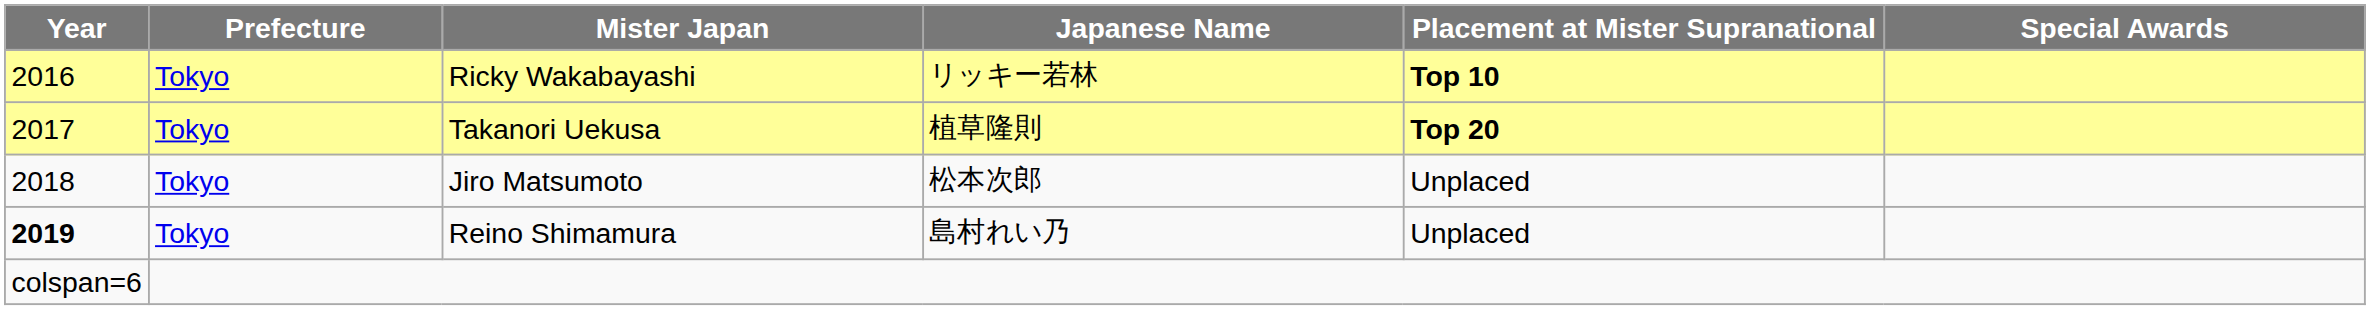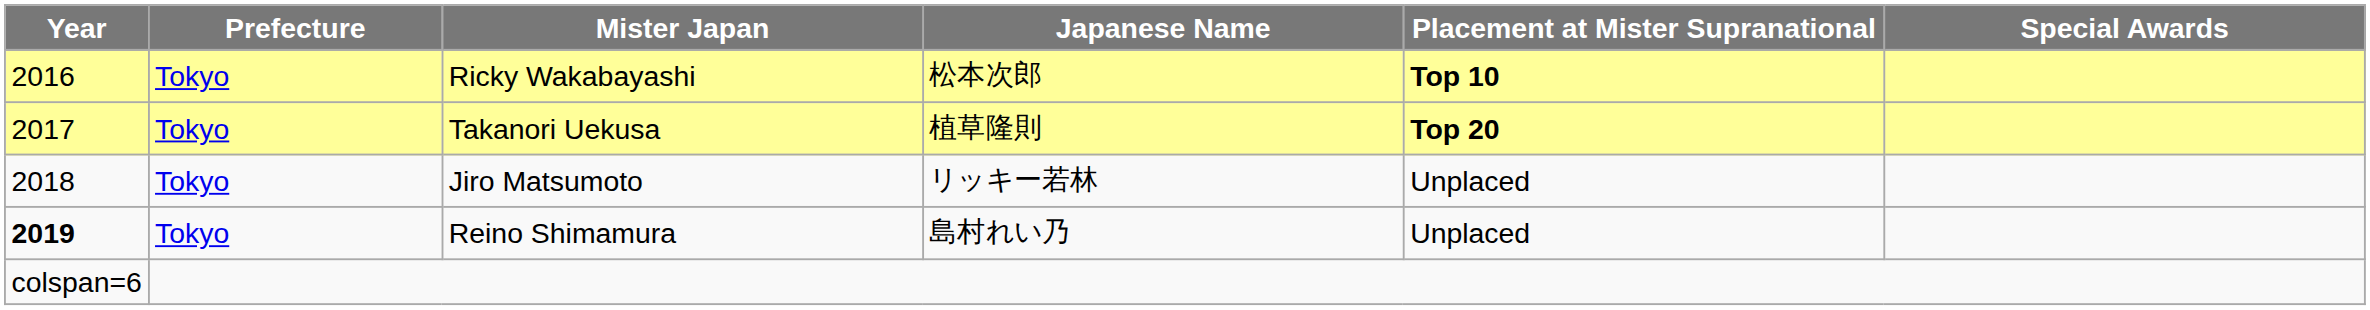Ricky Wakabayashi | Japanese Name: リッキー若林 -> 松本次郎
Jiro Matsumoto | Japanese Name: 松本次郎 -> リッキー若林
